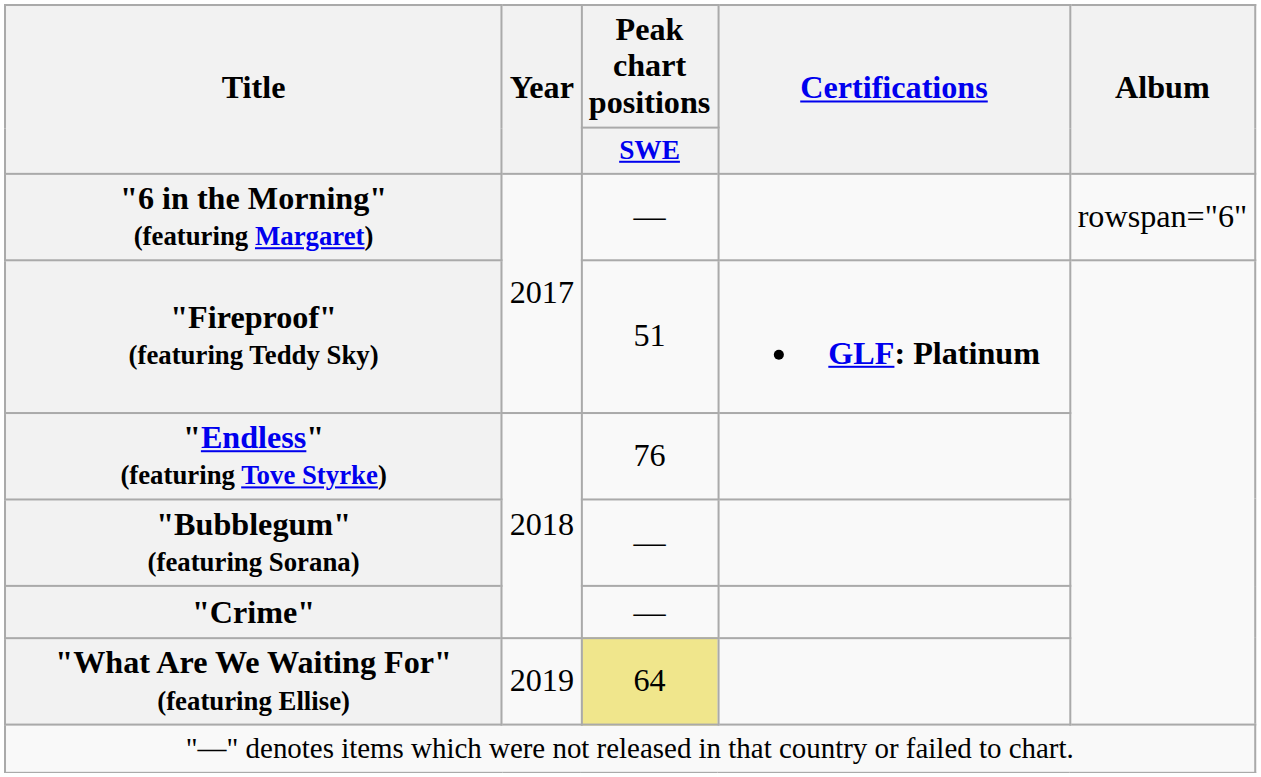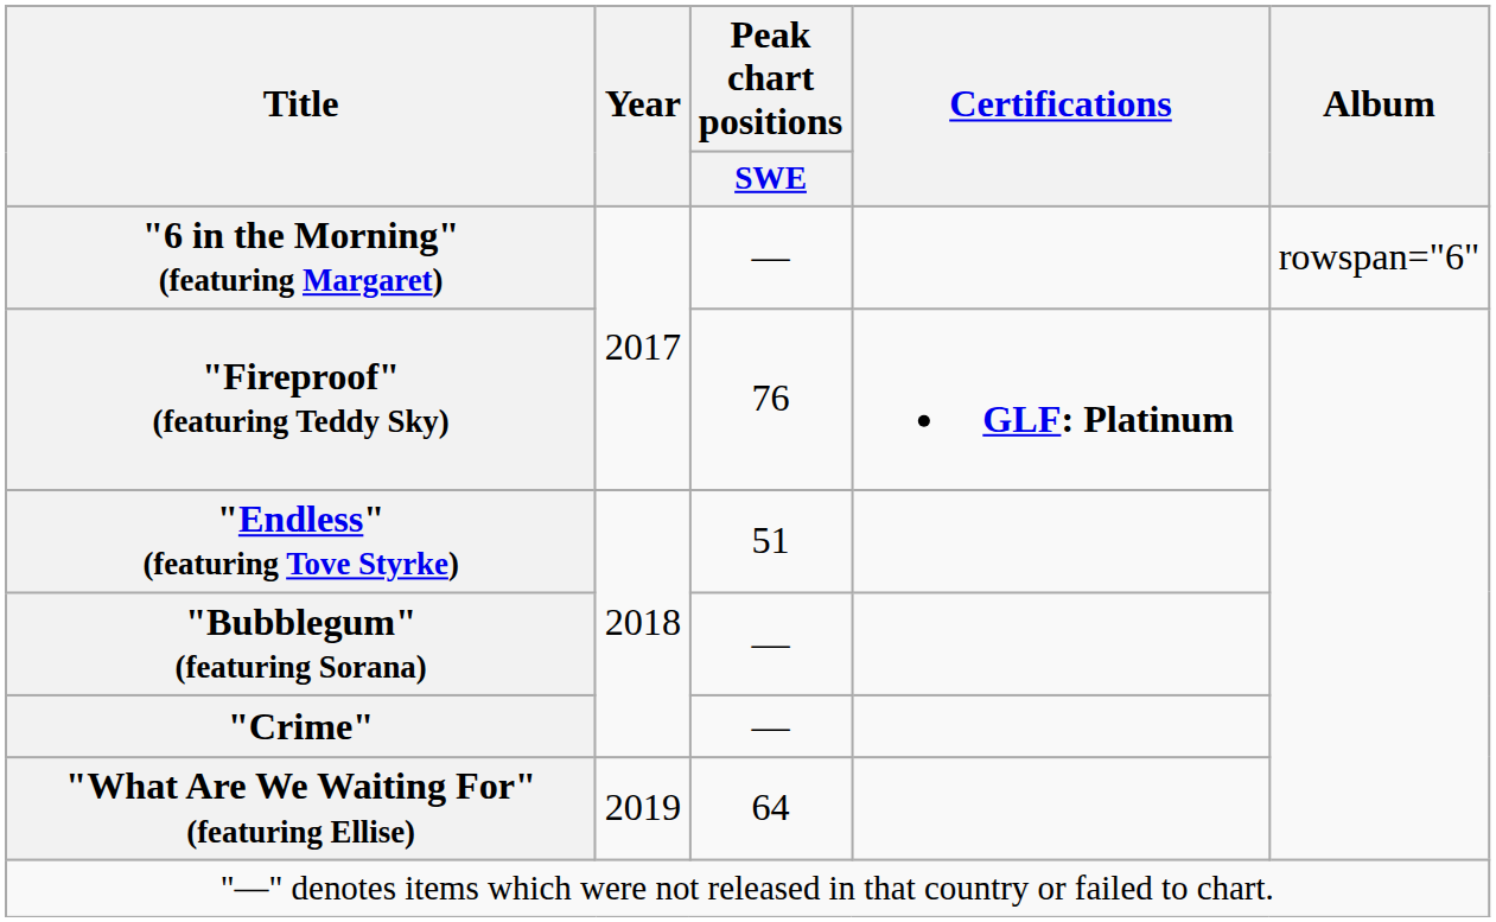"Fireproof" (featuring Teddy Sky) | Peak chart positions / SWE: 51 -> 76
"Endless" (featuring Tove Styrke) | Peak chart positions / SWE: 76 -> 51
"What Are We Waiting For" (featuring Ellise) | Peak chart positions / SWE: khaki background -> no background
